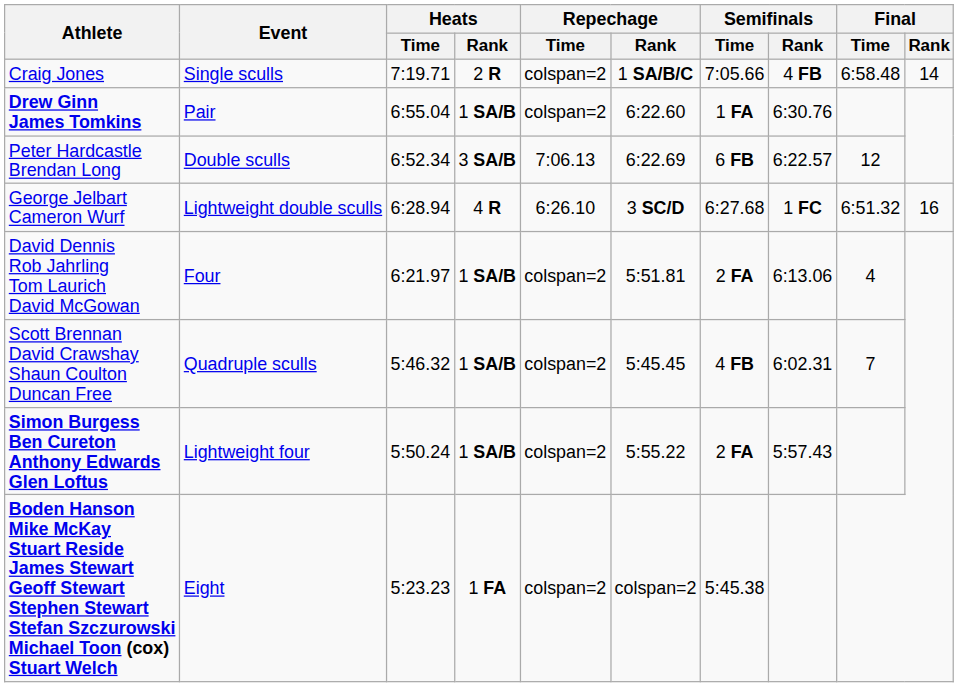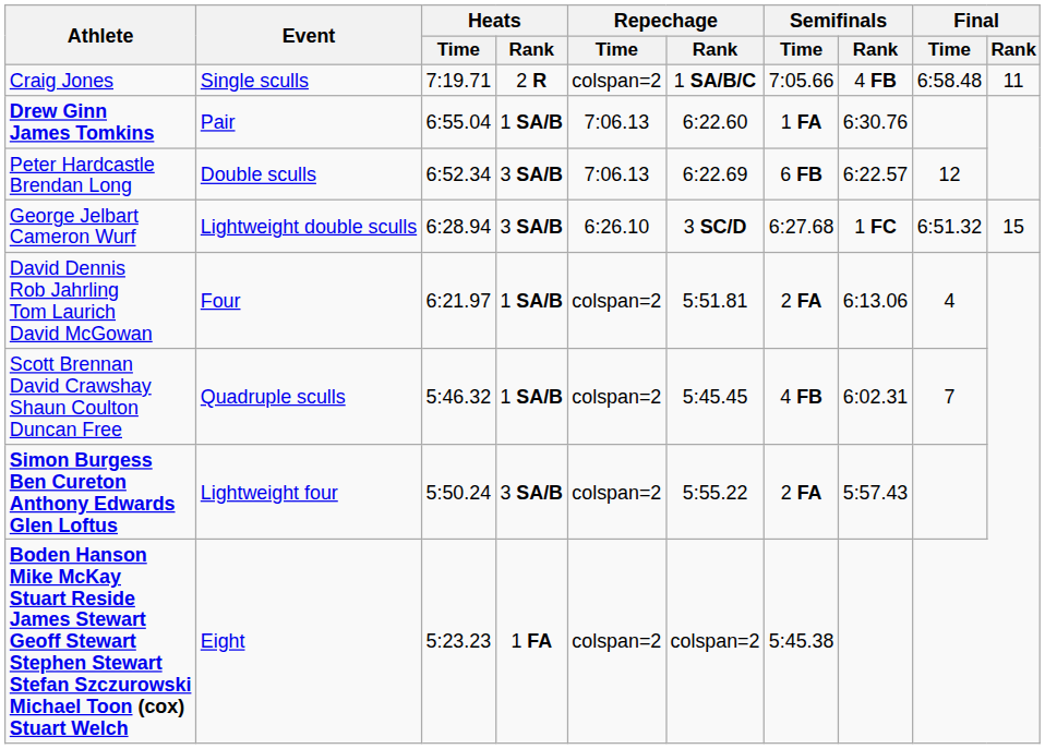Craig Jones | Final / Rank: 14 -> 11
Drew Ginn James Tomkins | Repechage / Time: colspan=2 -> 7:06.13
George Jelbart Cameron Wurf | Heats / Rank: 4 R -> 3 SA/B
George Jelbart Cameron Wurf | Final / Rank: 16 -> 15
Simon Burgess Ben Cureton Anthony Edwards Glen Loftus | Heats / Rank: 1 SA/B -> 3 SA/B
